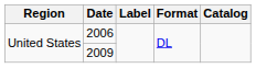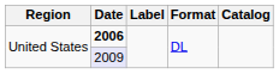2006 | Date: normal -> bold
2009 | Date: no background -> lavender background
